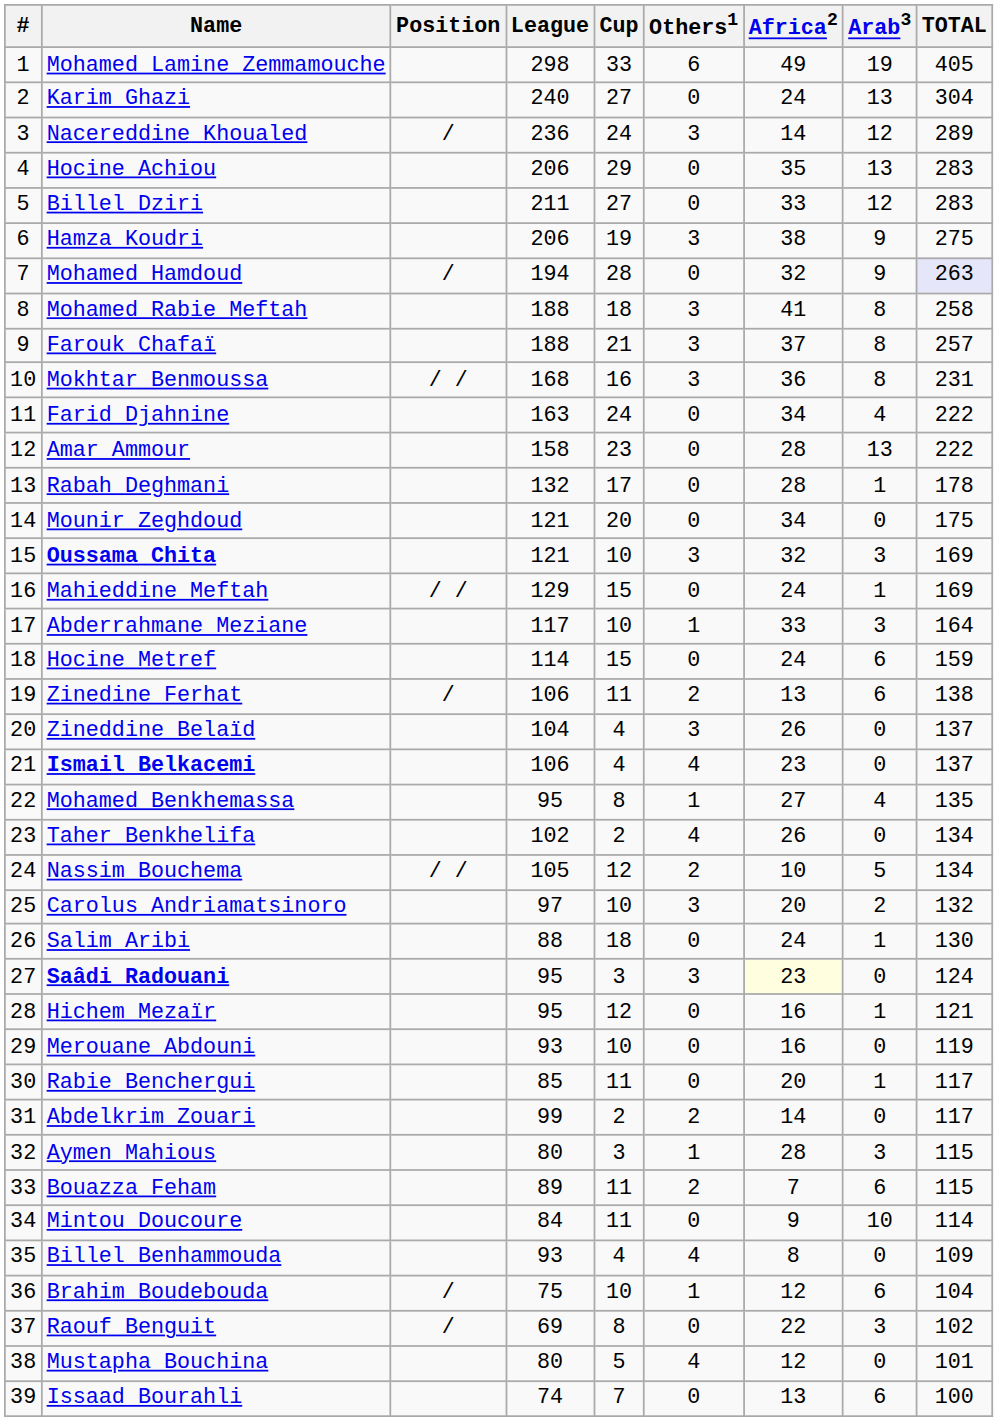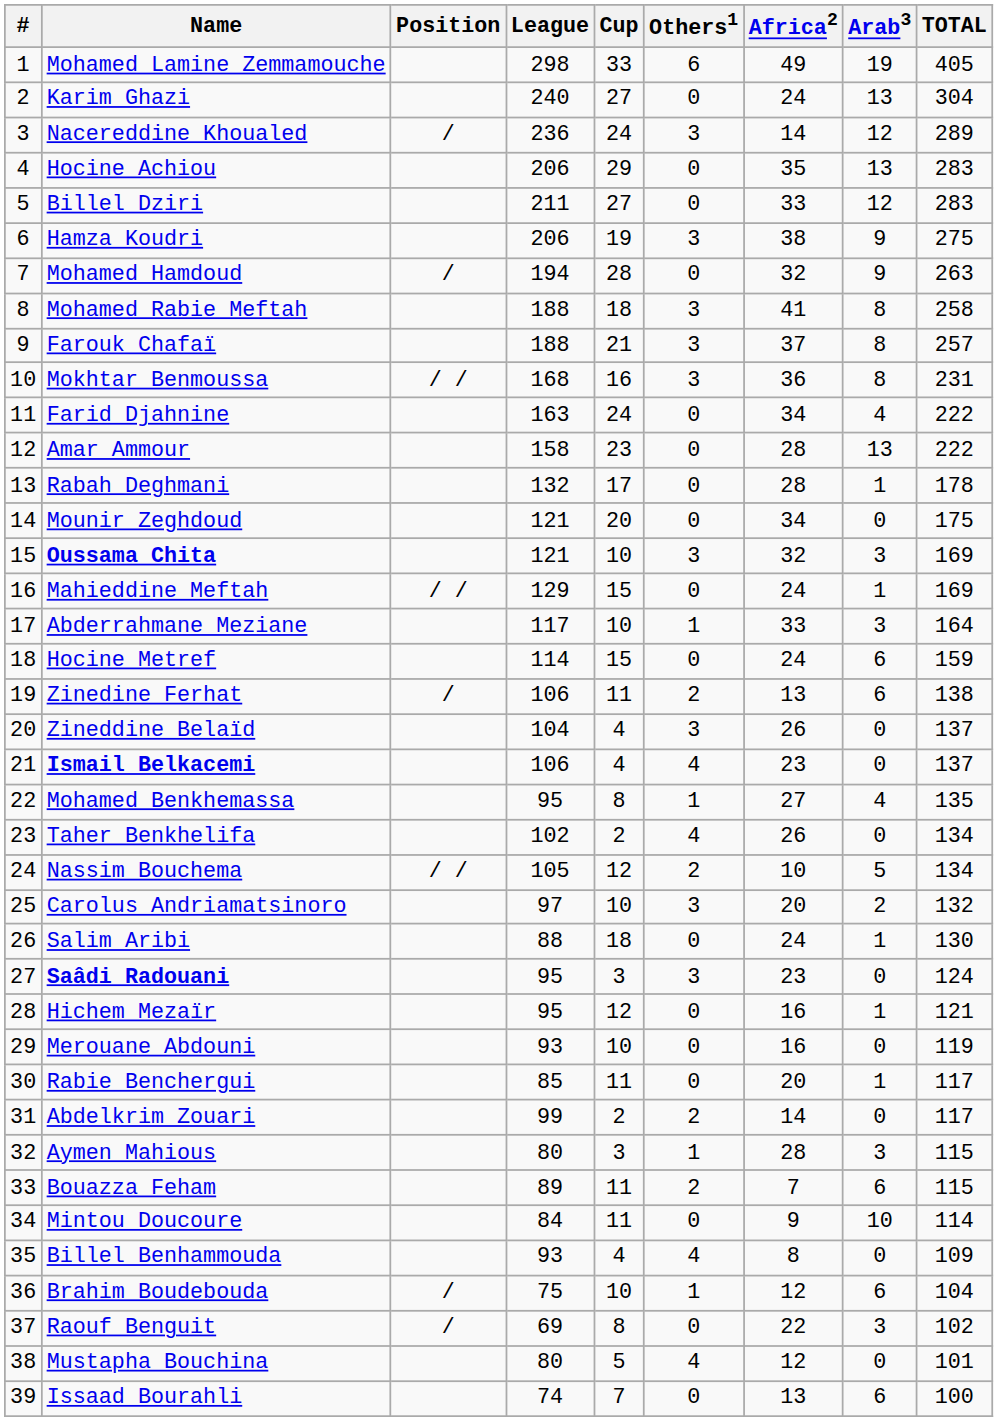Mohamed Hamdoud | TOTAL: lavender background -> no background
Saâdi Radouani | Africa2: lightyellow background -> no background
